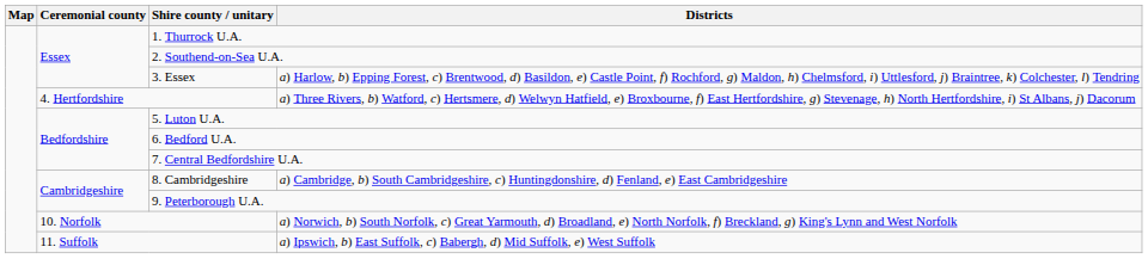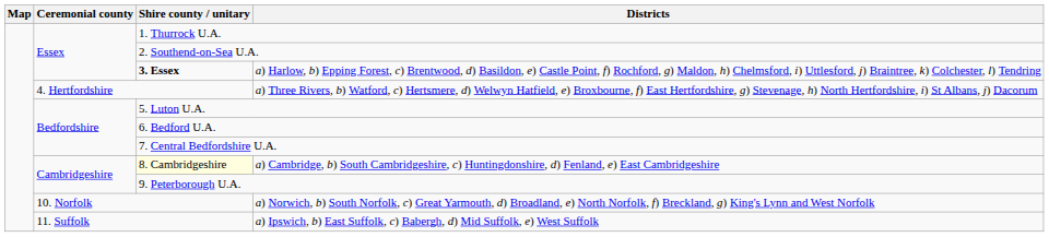3. Essex | Shire county / unitary: normal -> bold
8. Cambridgeshire | Shire county / unitary: no background -> lightyellow background
